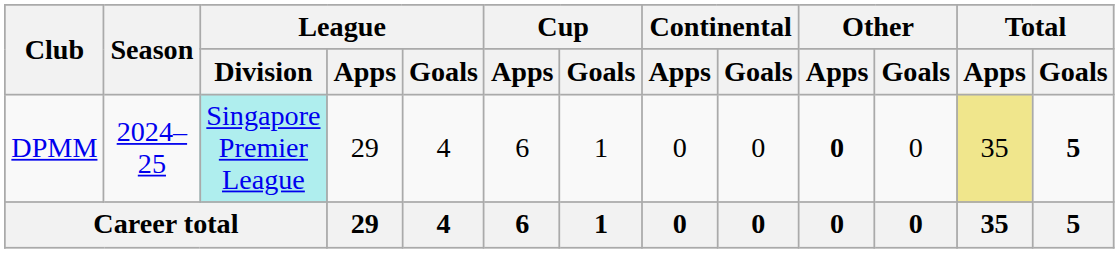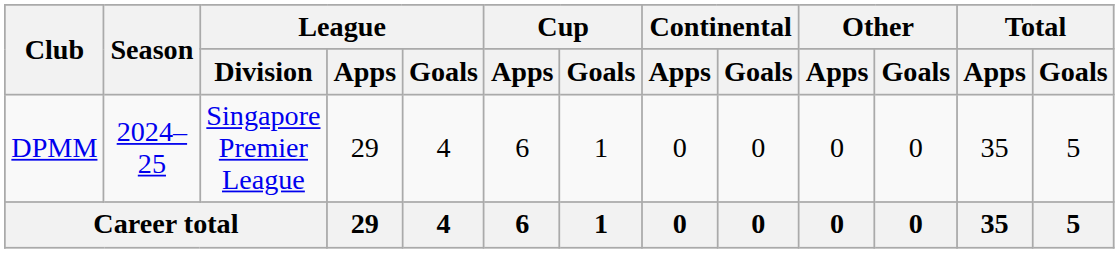DPMM | League / Division: paleturquoise background -> no background
DPMM | Other / Apps: bold -> normal
DPMM | Total / Apps: khaki background -> no background
DPMM | Total / Goals: bold -> normal
